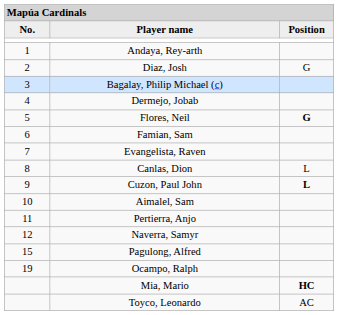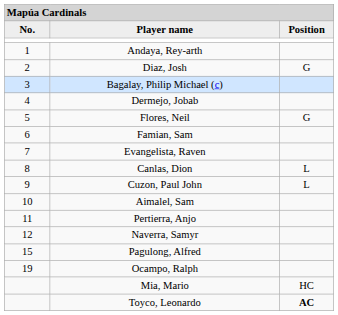Flores, Neil | column 3: bold -> normal
Cuzon, Paul John | column 3: bold -> normal
Mia, Mario | column 3: bold -> normal
Toyco, Leonardo | column 3: normal -> bold
